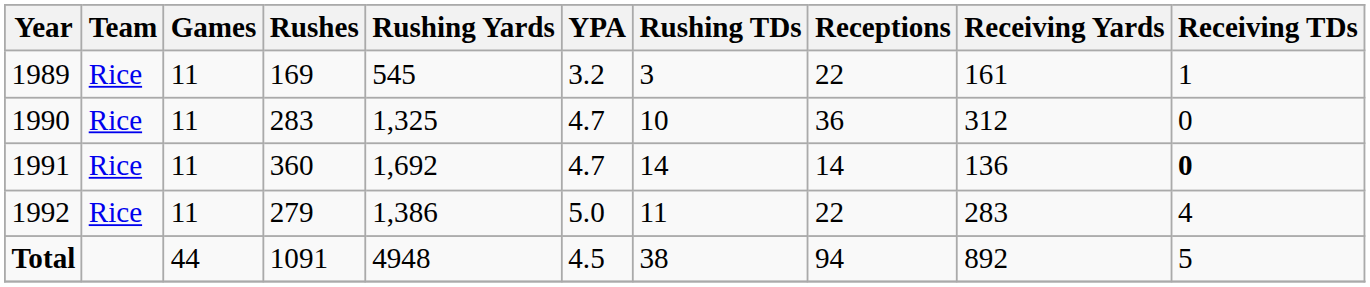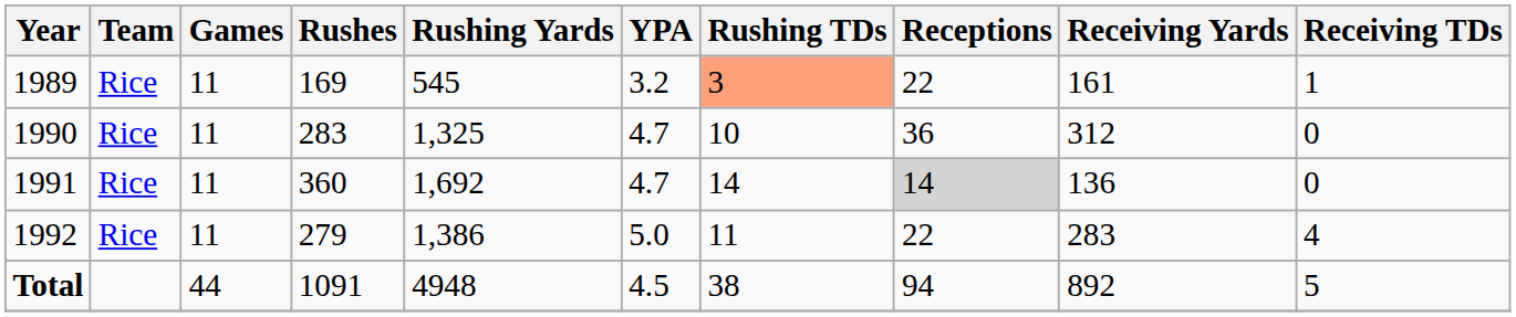1989 | Rushing TDs: no background -> lightsalmon background
1991 | Receptions: no background -> lightgrey background
1991 | Receiving TDs: bold -> normal
